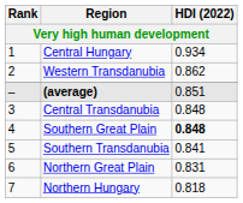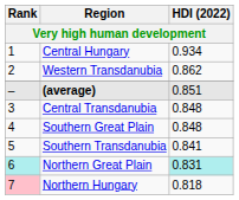Southern Great Plain | HDI (2022): bold -> normal
Northern Great Plain | Rank: no background -> paleturquoise background
Northern Great Plain | HDI (2022): no background -> paleturquoise background
Northern Hungary | Rank: no background -> pink background
